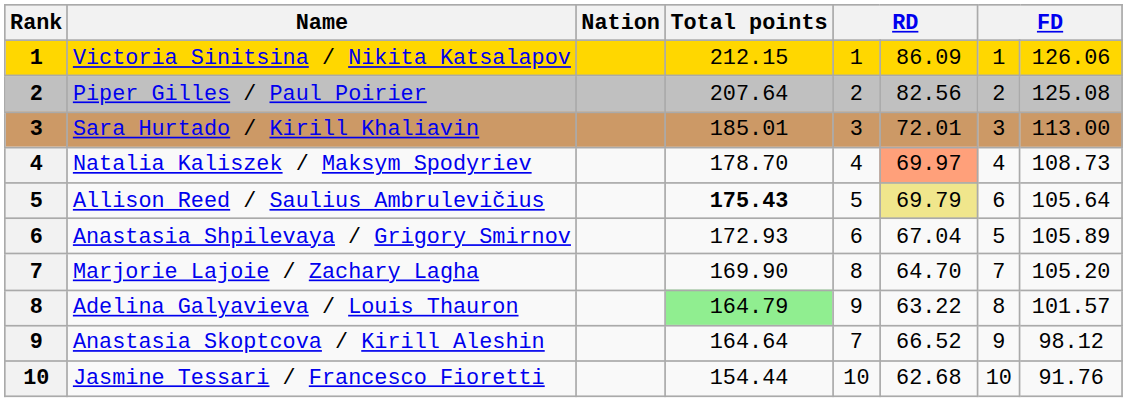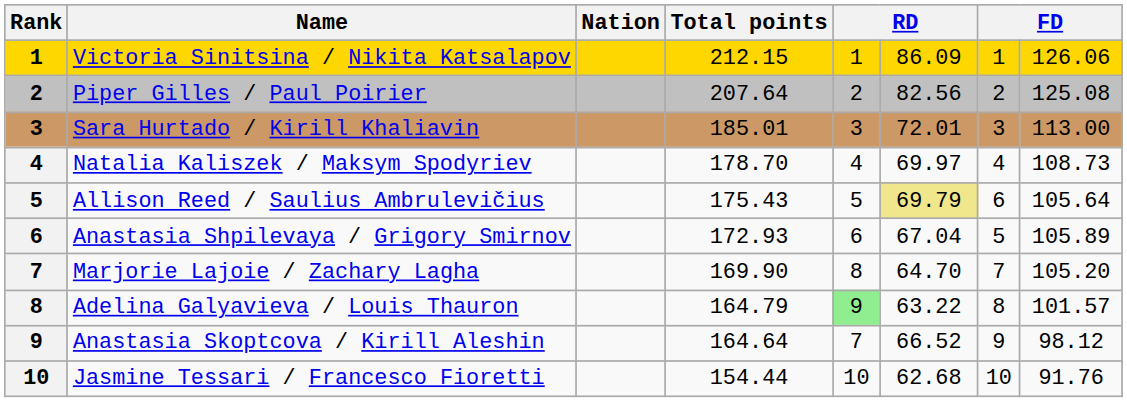Natalia Kaliszek / Maksym Spodyriev | column 6: lightsalmon background -> no background
Allison Reed / Saulius Ambrulevičius | Total points: bold -> normal
Adelina Galyavieva / Louis Thauron | Total points: lightgreen background -> no background
Adelina Galyavieva / Louis Thauron | column 5: no background -> lightgreen background
